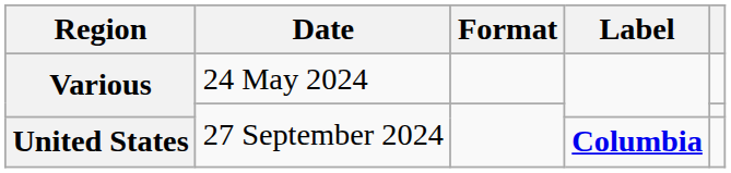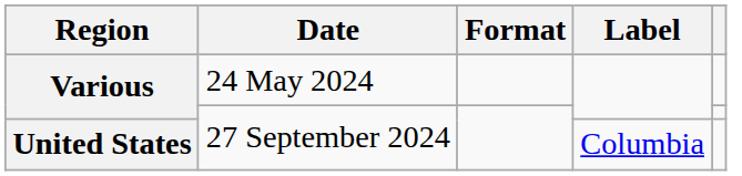United States | Label: bold -> normal
